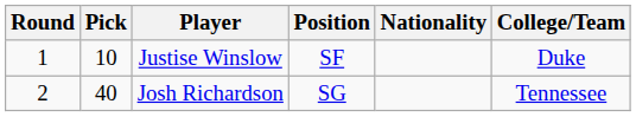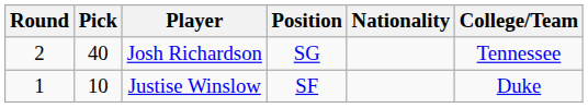rows swapped: Justise Winslow <-> Josh Richardson
